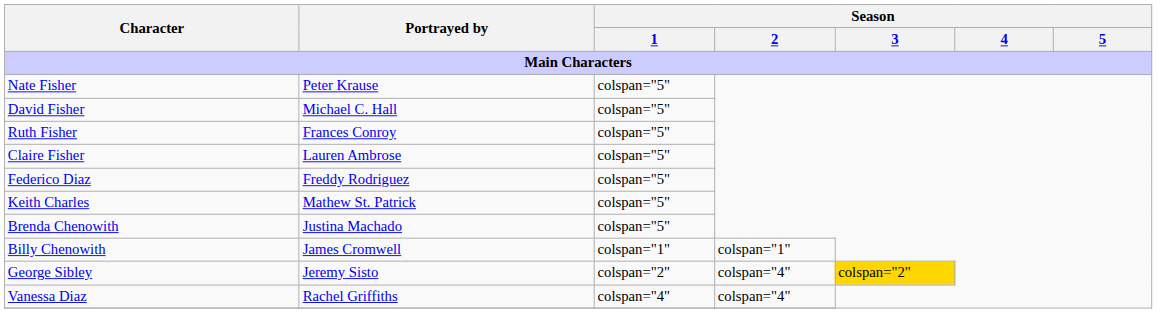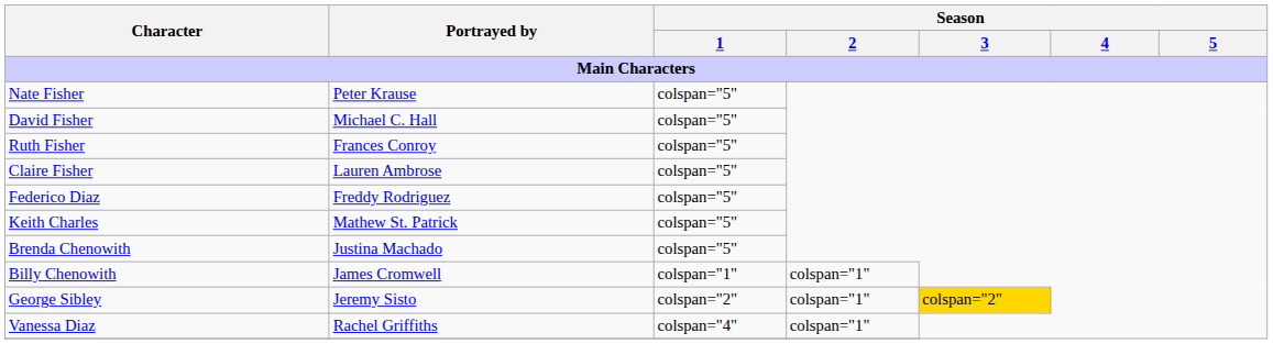George Sibley | Season / 2: colspan="4" -> colspan="1"
Vanessa Diaz | Season / 2: colspan="4" -> colspan="1"
